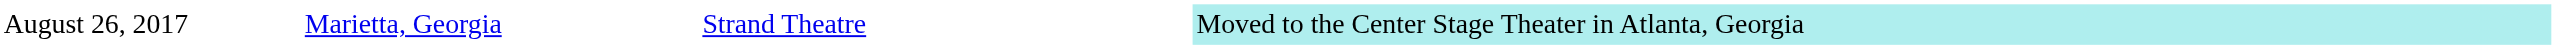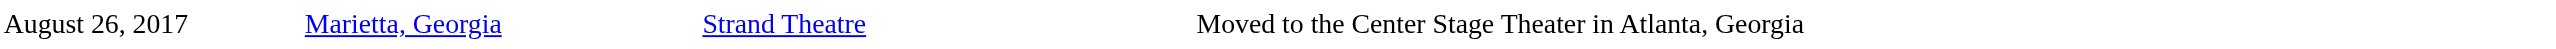August 26, 2017 | column 4: paleturquoise background -> no background
